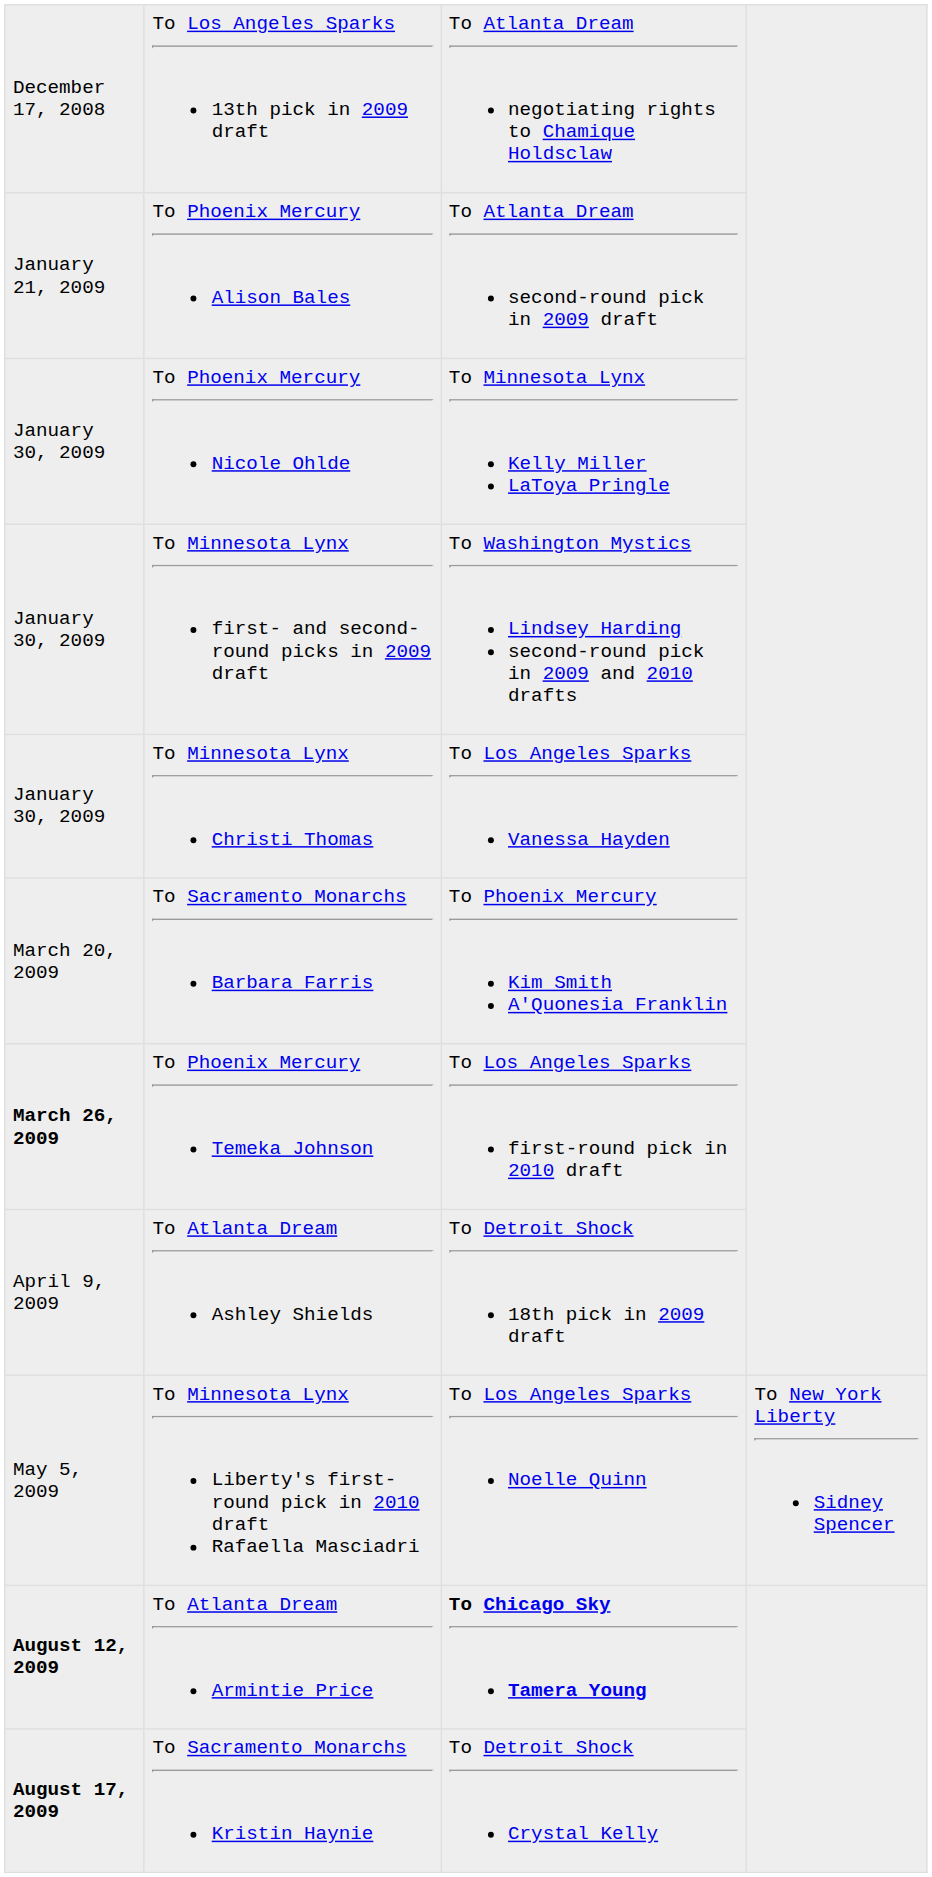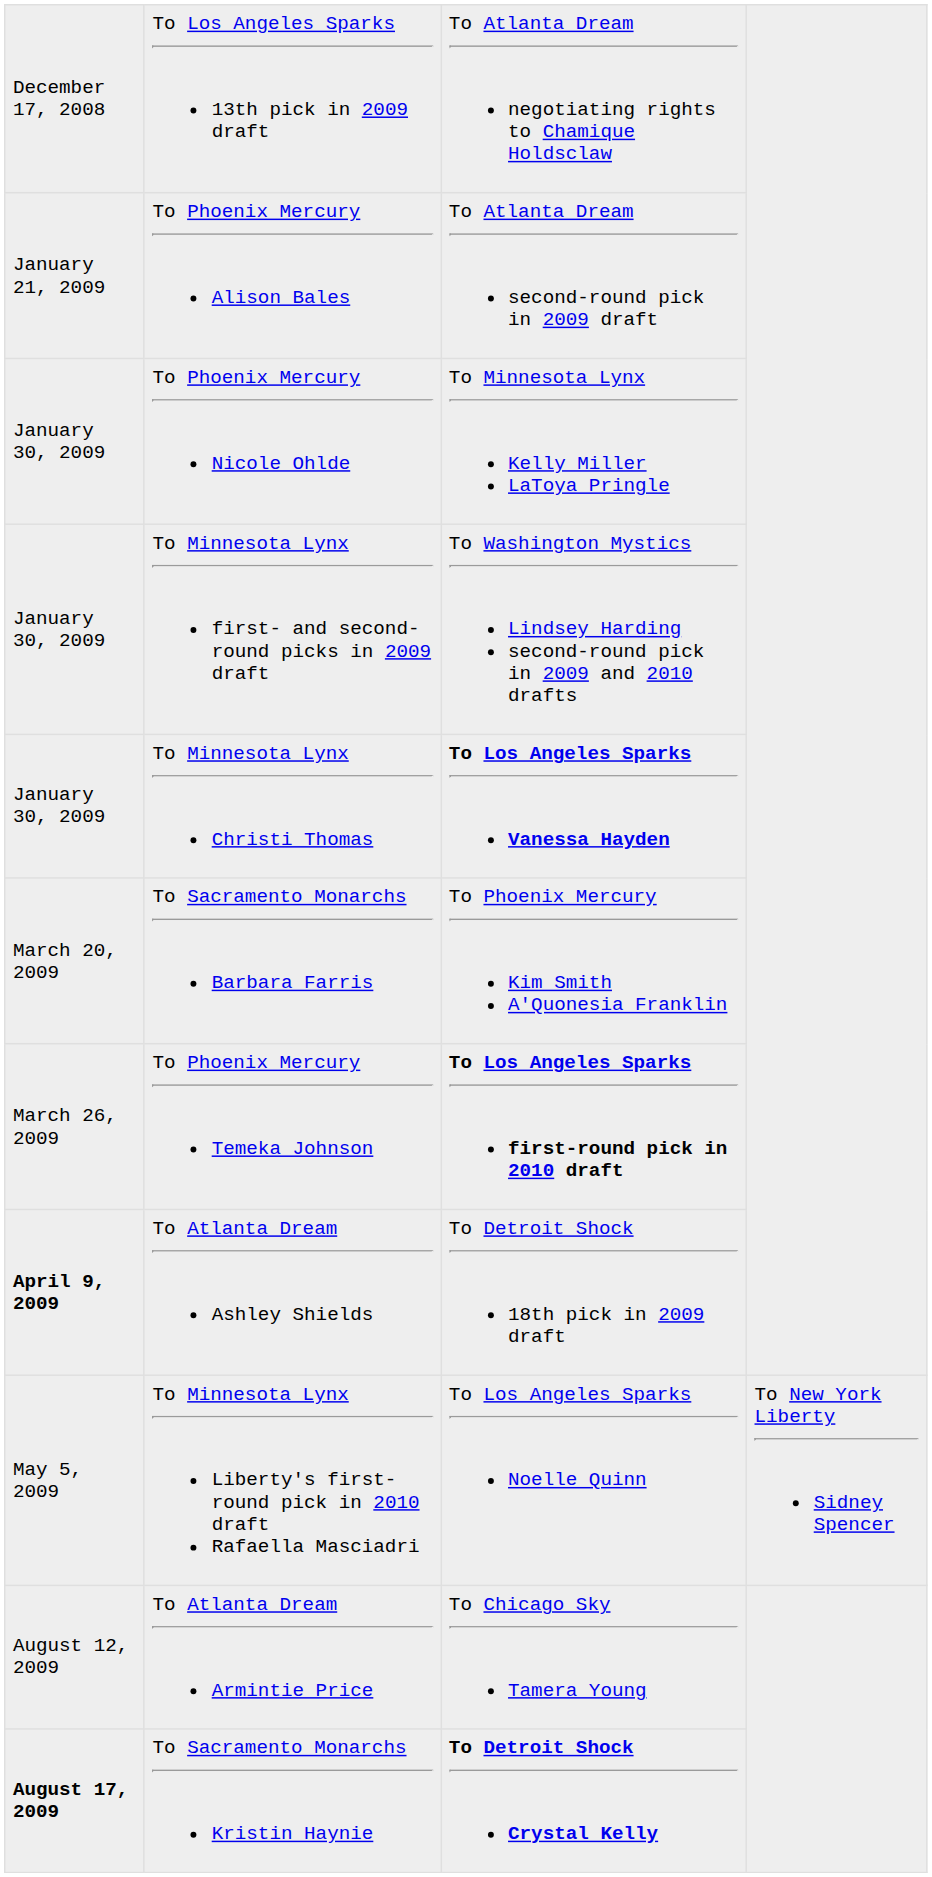To Minnesota Lynx Christi Thomas | column 3: normal -> bold
To Phoenix Mercury Temeka Johnson | column 1: bold -> normal
To Phoenix Mercury Temeka Johnson | column 3: normal -> bold
To Atlanta Dream Ashley Shields | column 1: normal -> bold
To Atlanta Dream Armintie Price | column 1: bold -> normal
To Atlanta Dream Armintie Price | column 3: bold -> normal
To Sacramento Monarchs Kristin Haynie | column 3: normal -> bold
